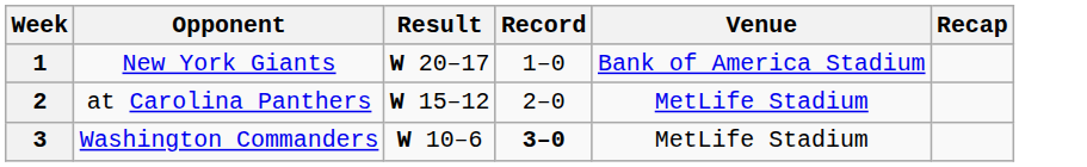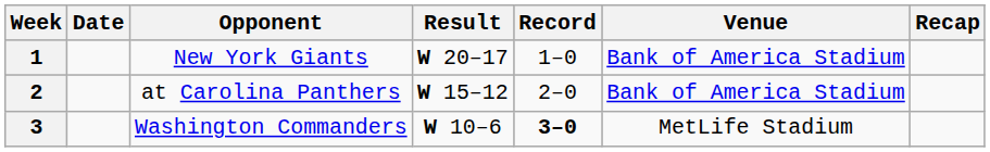+ column: Date
2 | Venue: MetLife Stadium -> Bank of America Stadium
